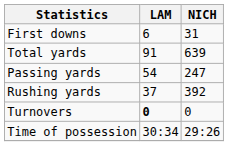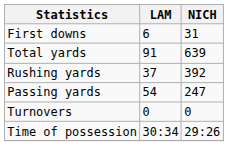rows swapped: Rushing yards <-> Passing yards
Turnovers | LAM: bold -> normal
